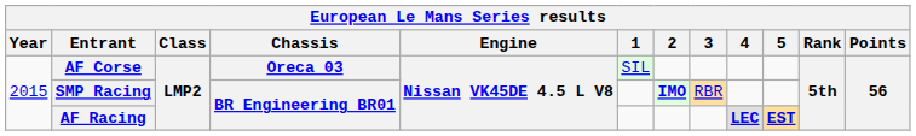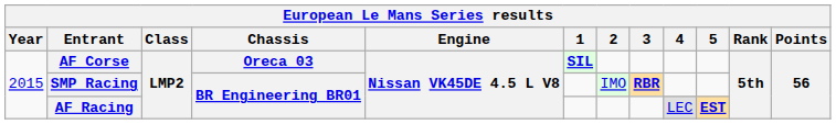AF Corse | 1: normal -> bold
SMP Racing | 2: bold -> normal
SMP Racing | 3: normal -> bold
AF Racing | 4: bold -> normal
